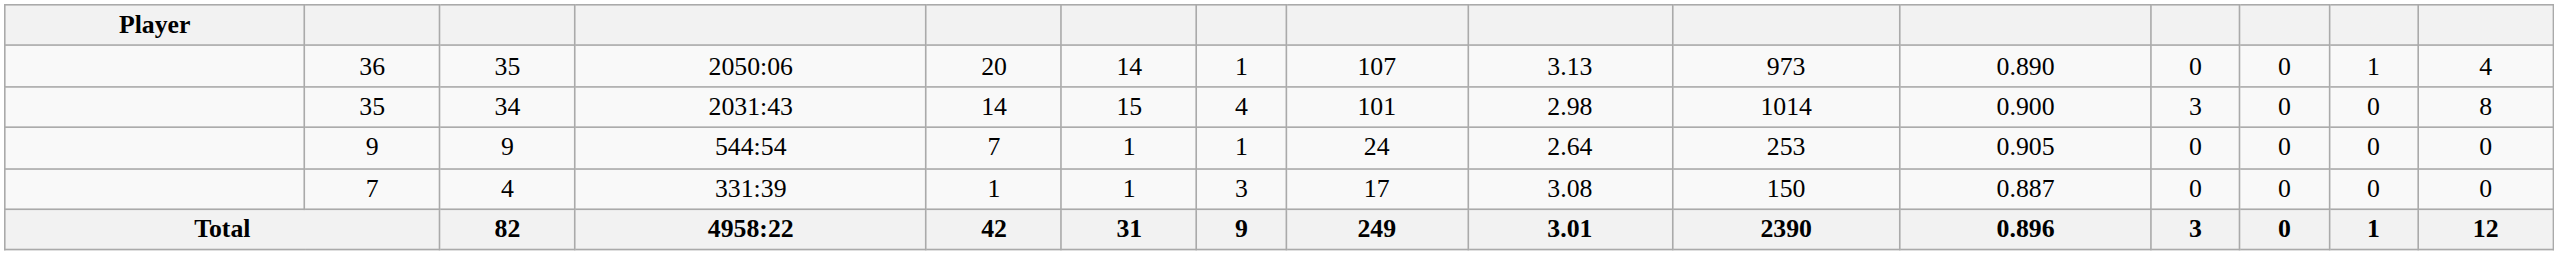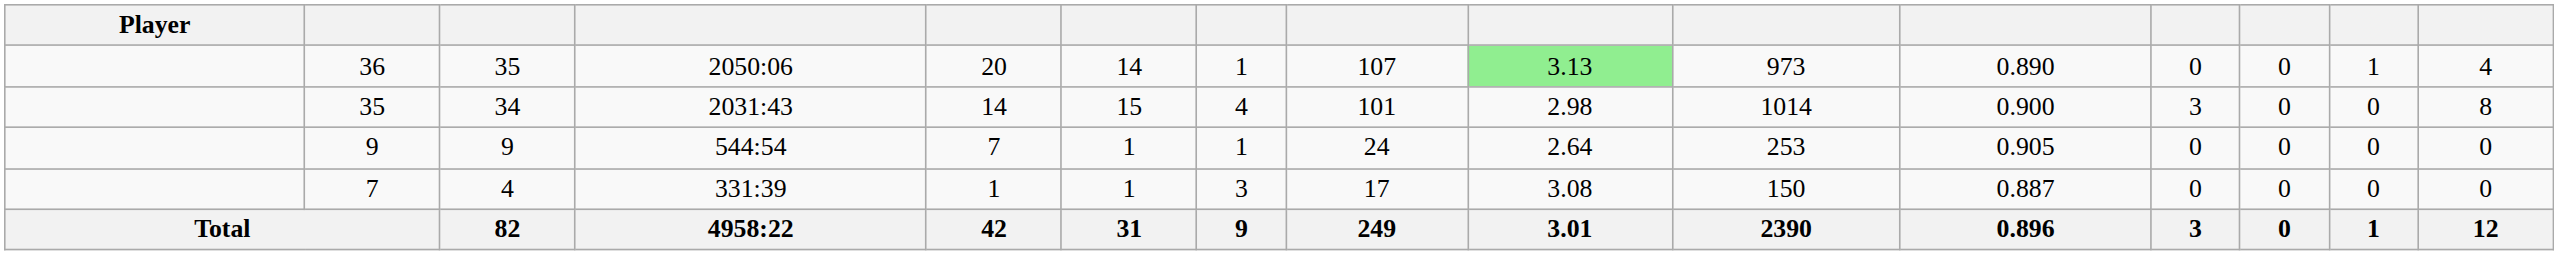36 | column 9: no background -> lightgreen background
